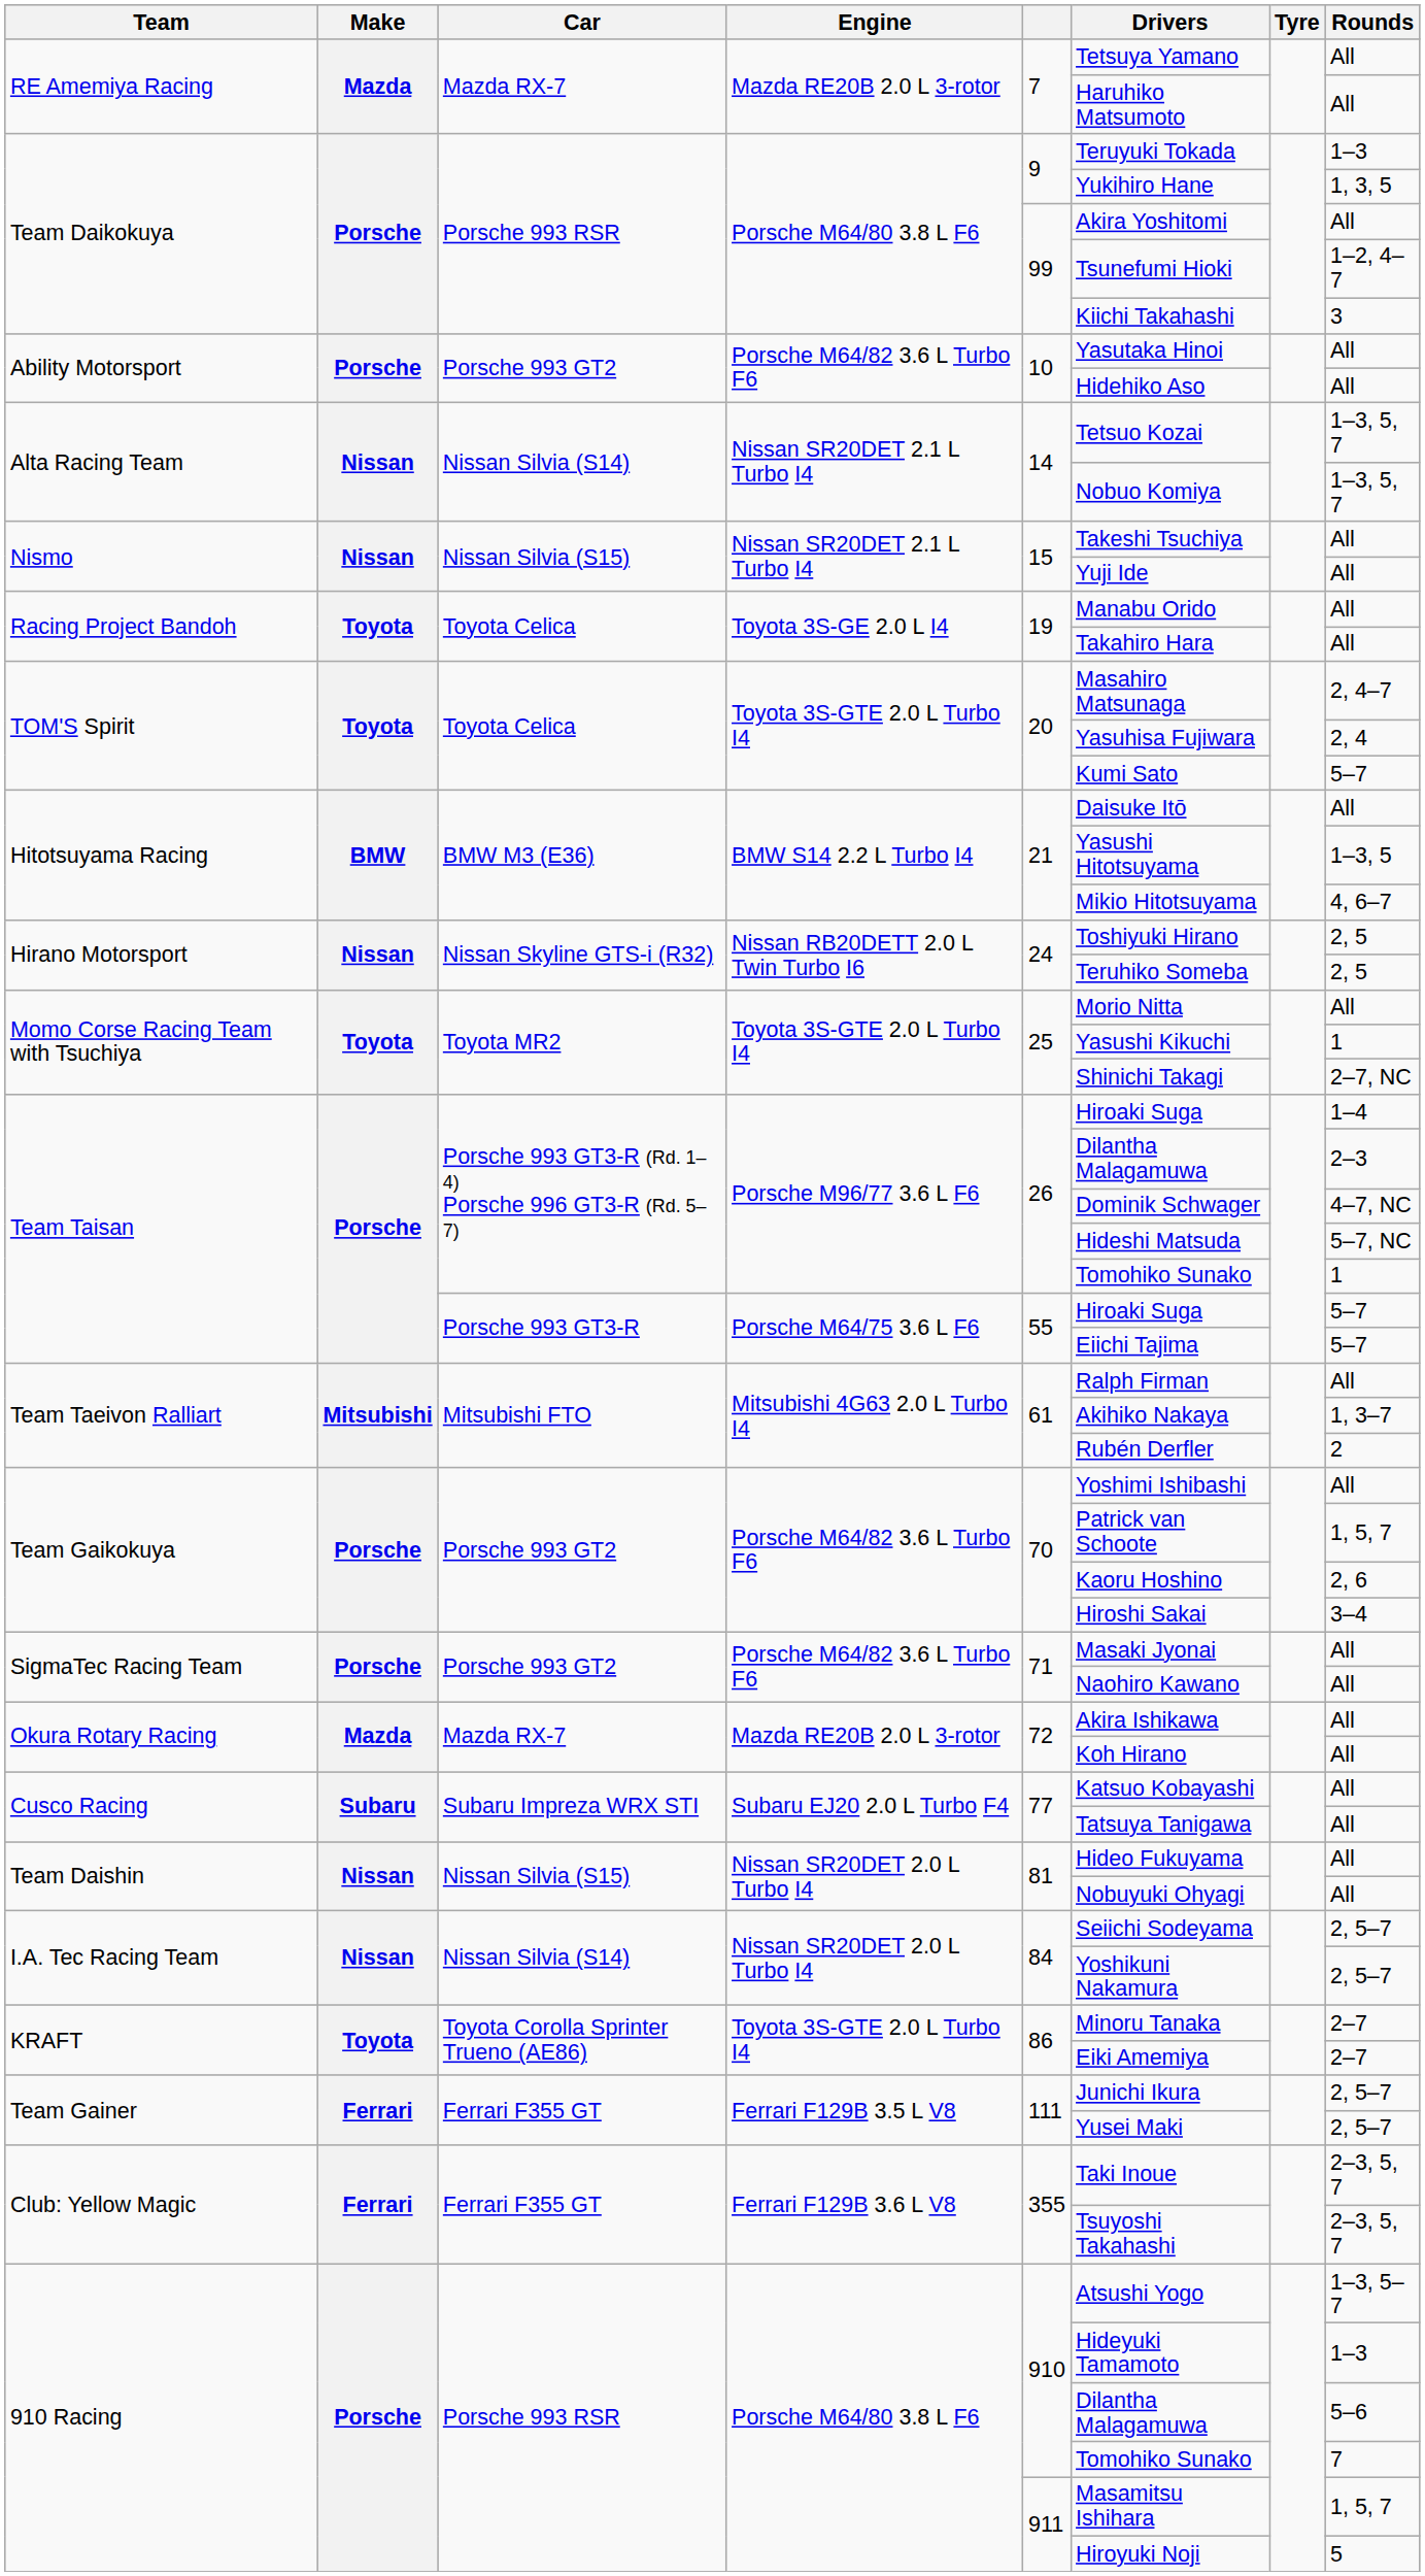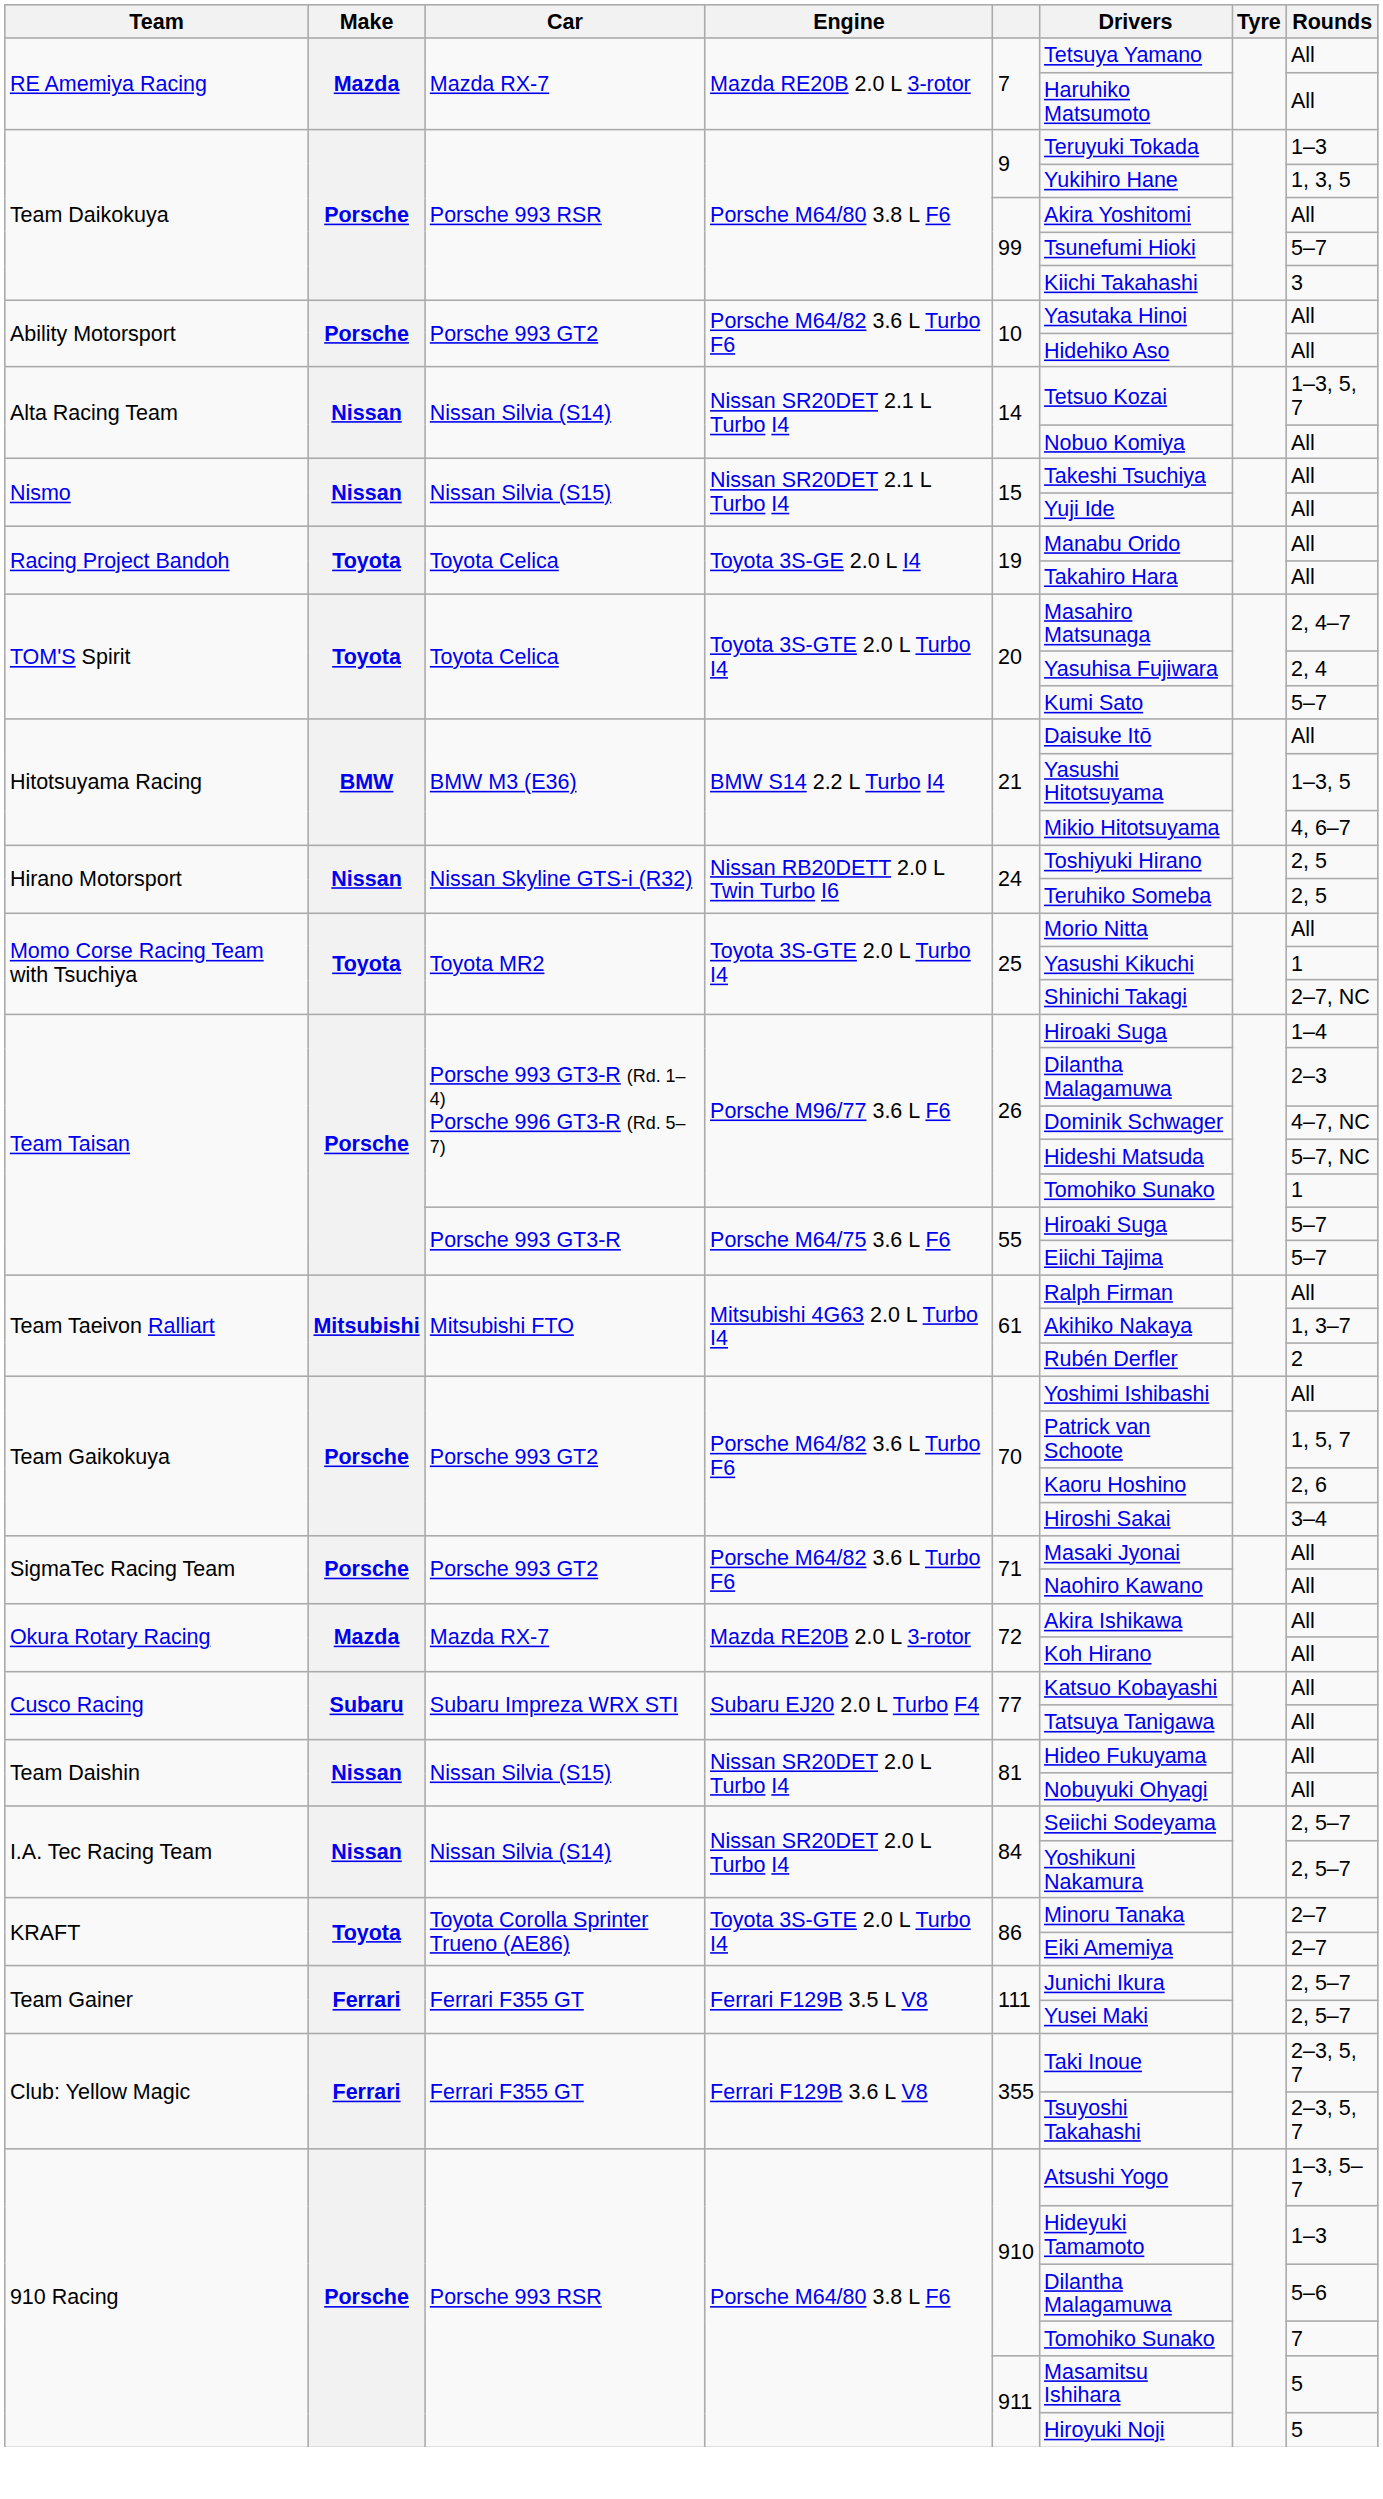row 7 | Rounds: 1–2, 4–7 -> 5–7
row 12 | Rounds: 1–3, 5, 7 -> All
row 62 | Rounds: 1, 5, 7 -> 5
